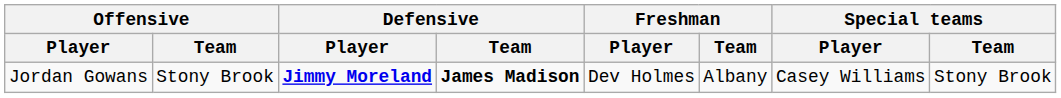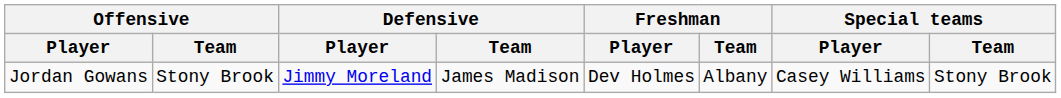Jordan Gowans | Defensive / Player: bold -> normal
Jordan Gowans | Defensive / Team: bold -> normal
